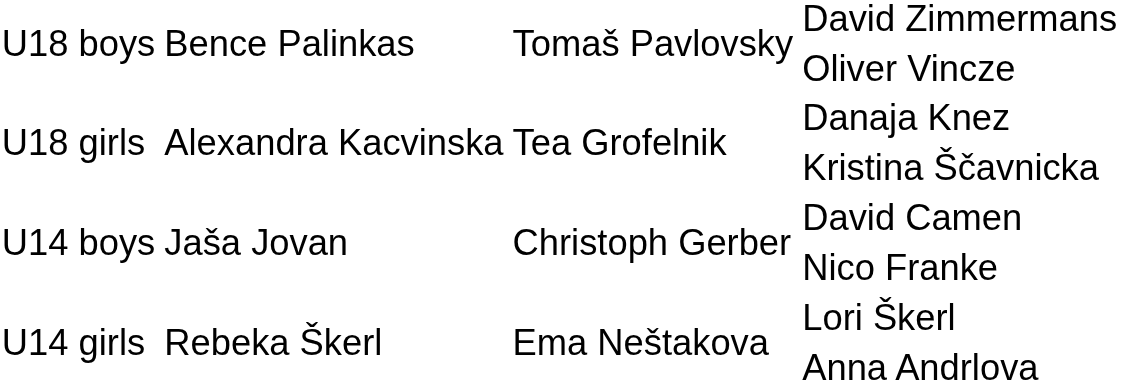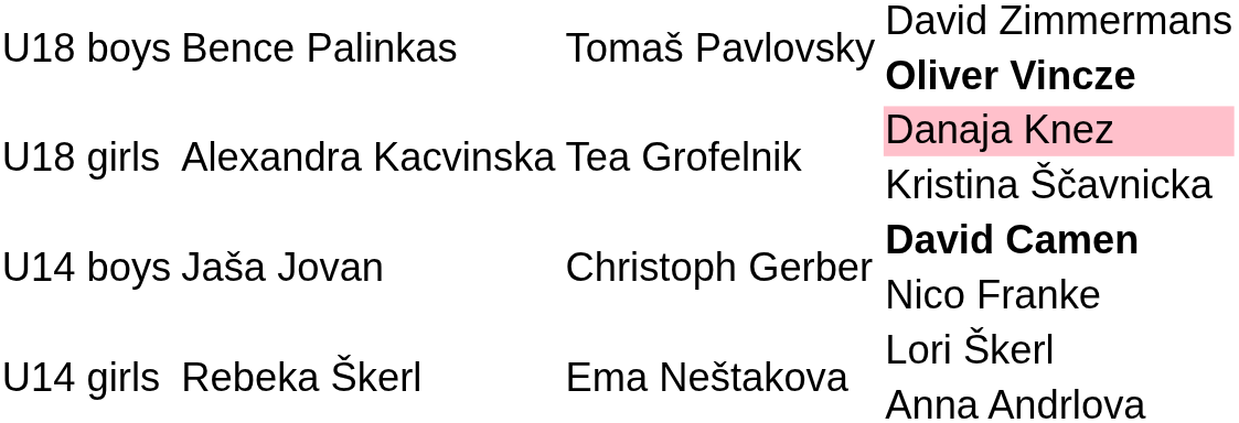Oliver Vincze | column 4: normal -> bold
Danaja Knez | column 4: no background -> pink background
David Camen | column 4: normal -> bold
